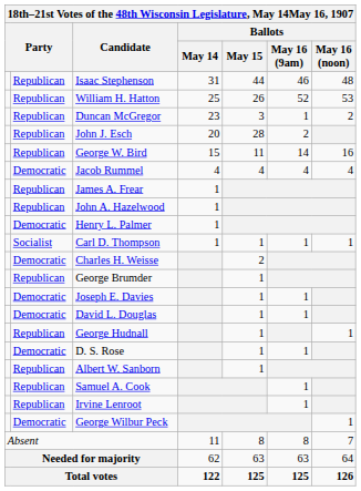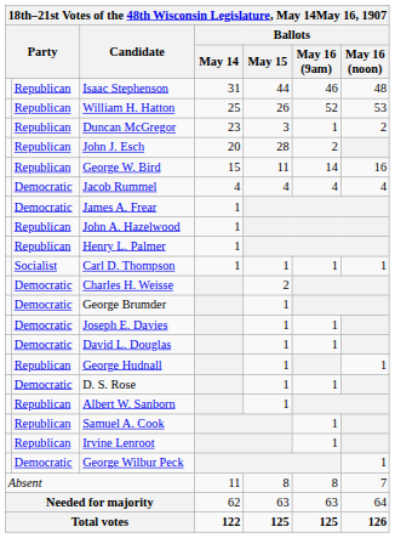James A. Frear | column 2: Republican -> Democratic
Henry L. Palmer | column 2: Democratic -> Republican
George Brumder | column 2: Republican -> Democratic
